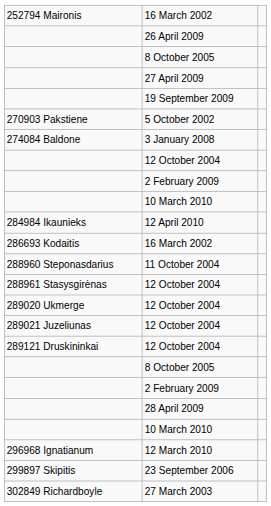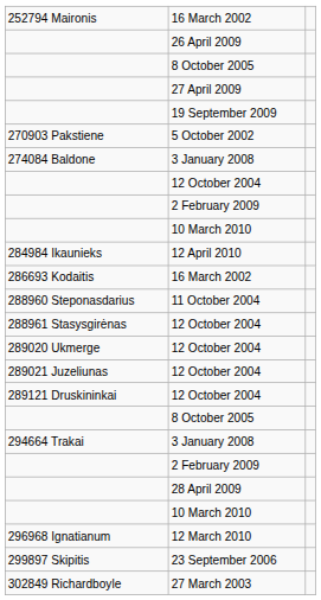+ row: 294664 Trakai | 3 January 2008
